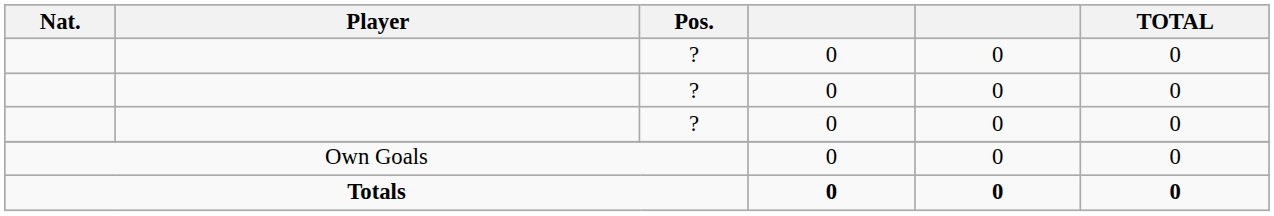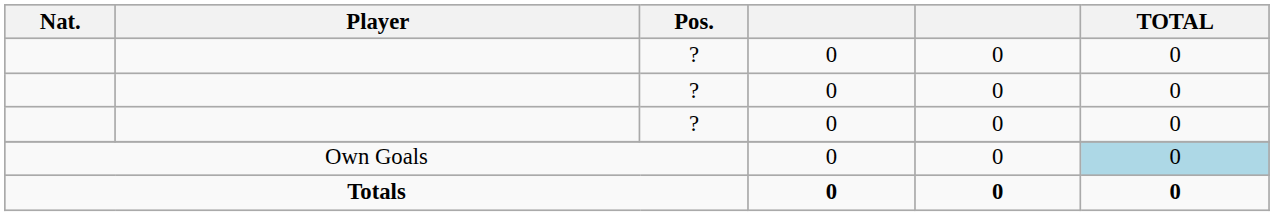Own Goals | TOTAL: no background -> lightblue background
